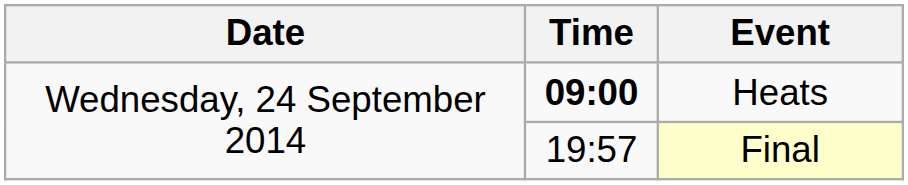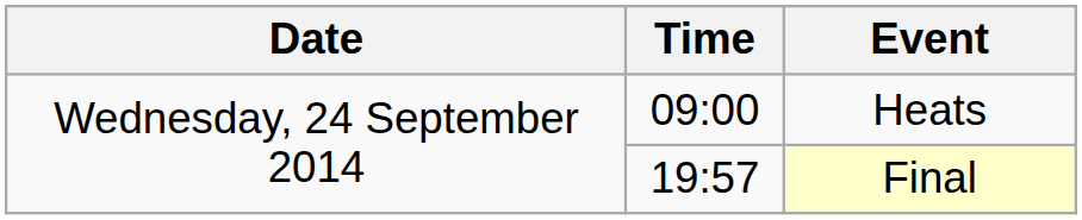Heats | Time: bold -> normal
